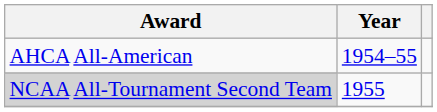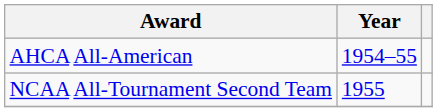row 3 | Award: lightgrey background -> no background
